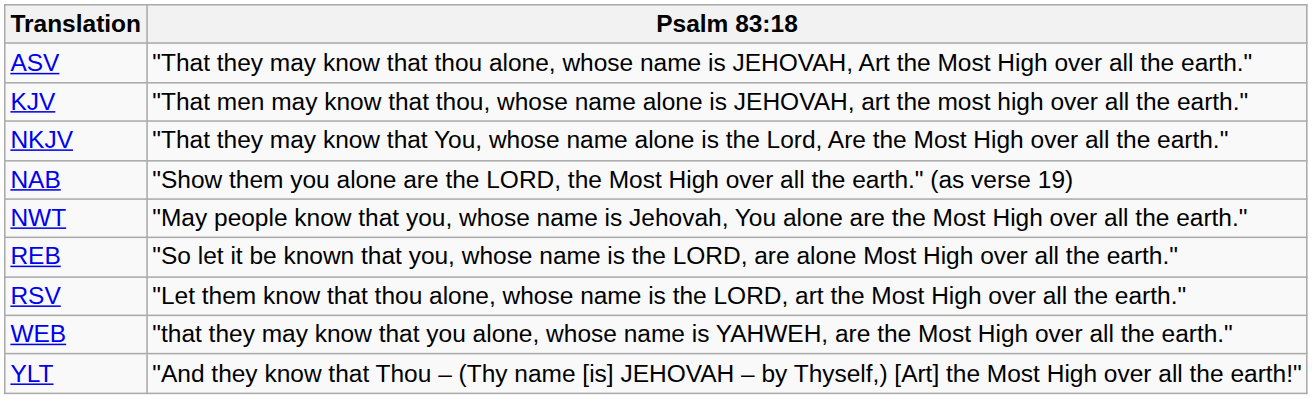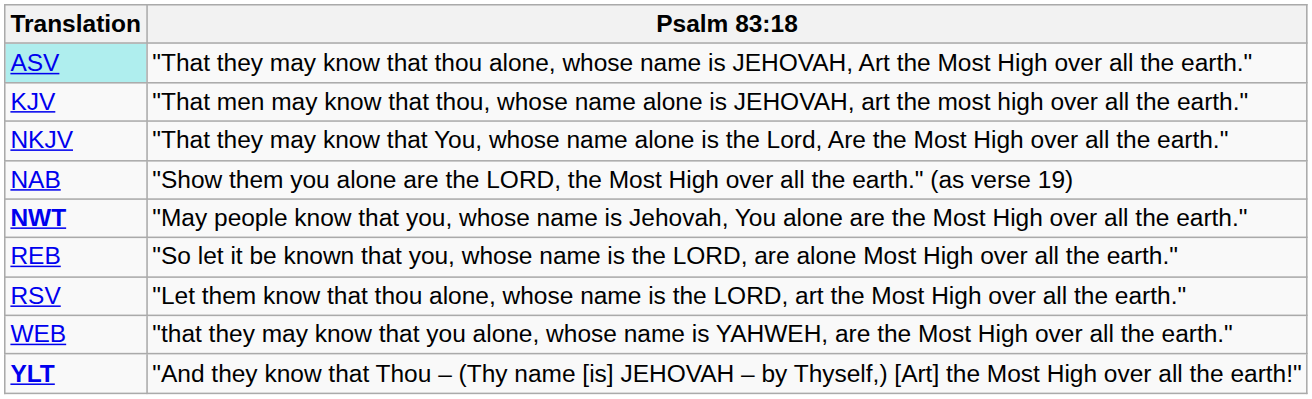row 2 | Translation: no background -> paleturquoise background
row 6 | Translation: normal -> bold
row 10 | Translation: normal -> bold
